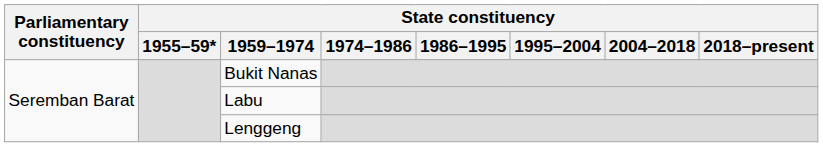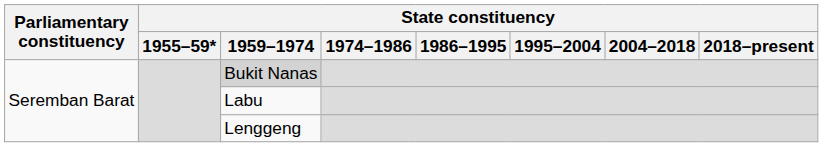Bukit Nanas | State constituency / 1959–1974: no background -> lightgrey background
